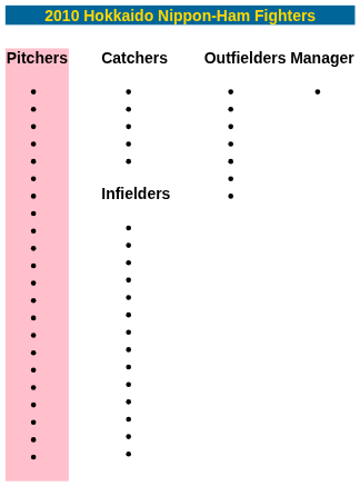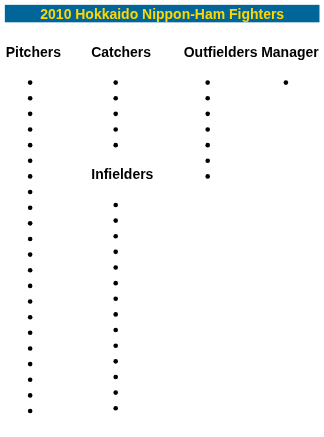Pitchers | column 1: pink background -> no background
